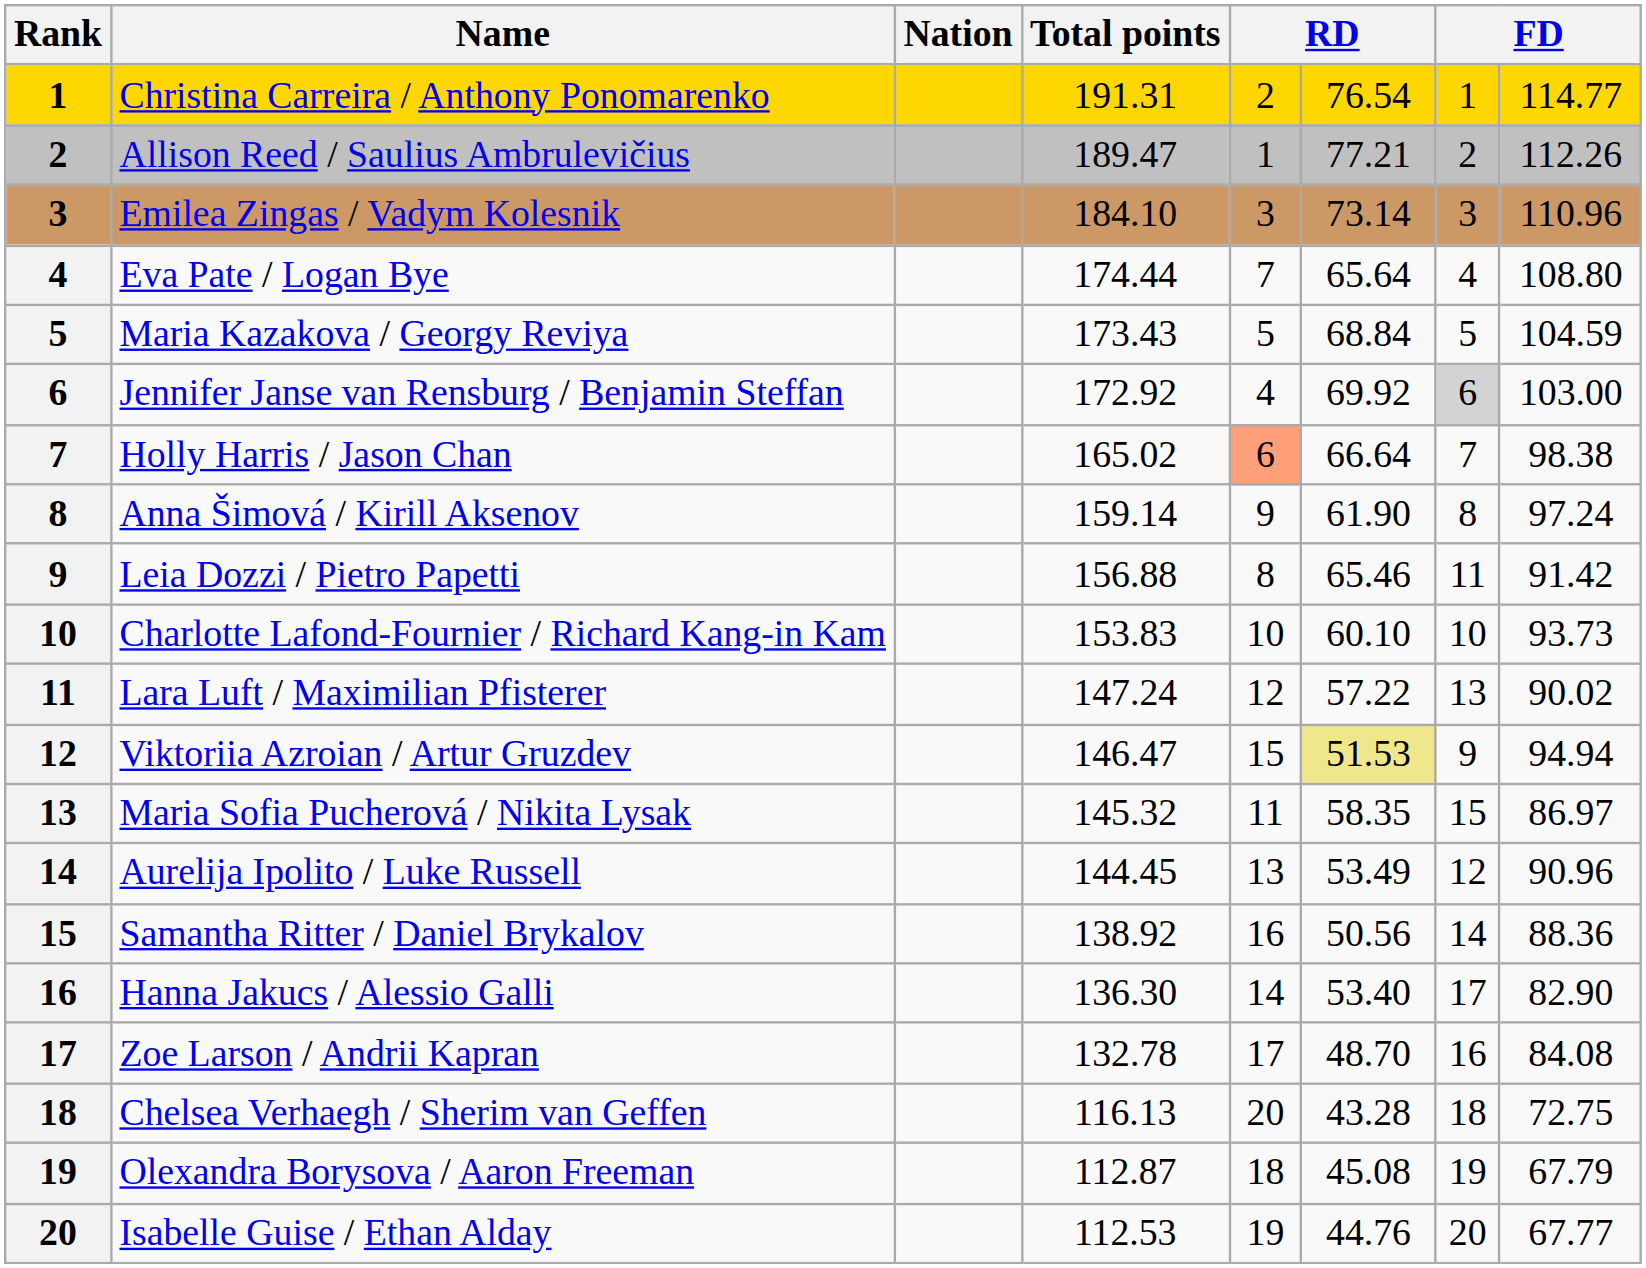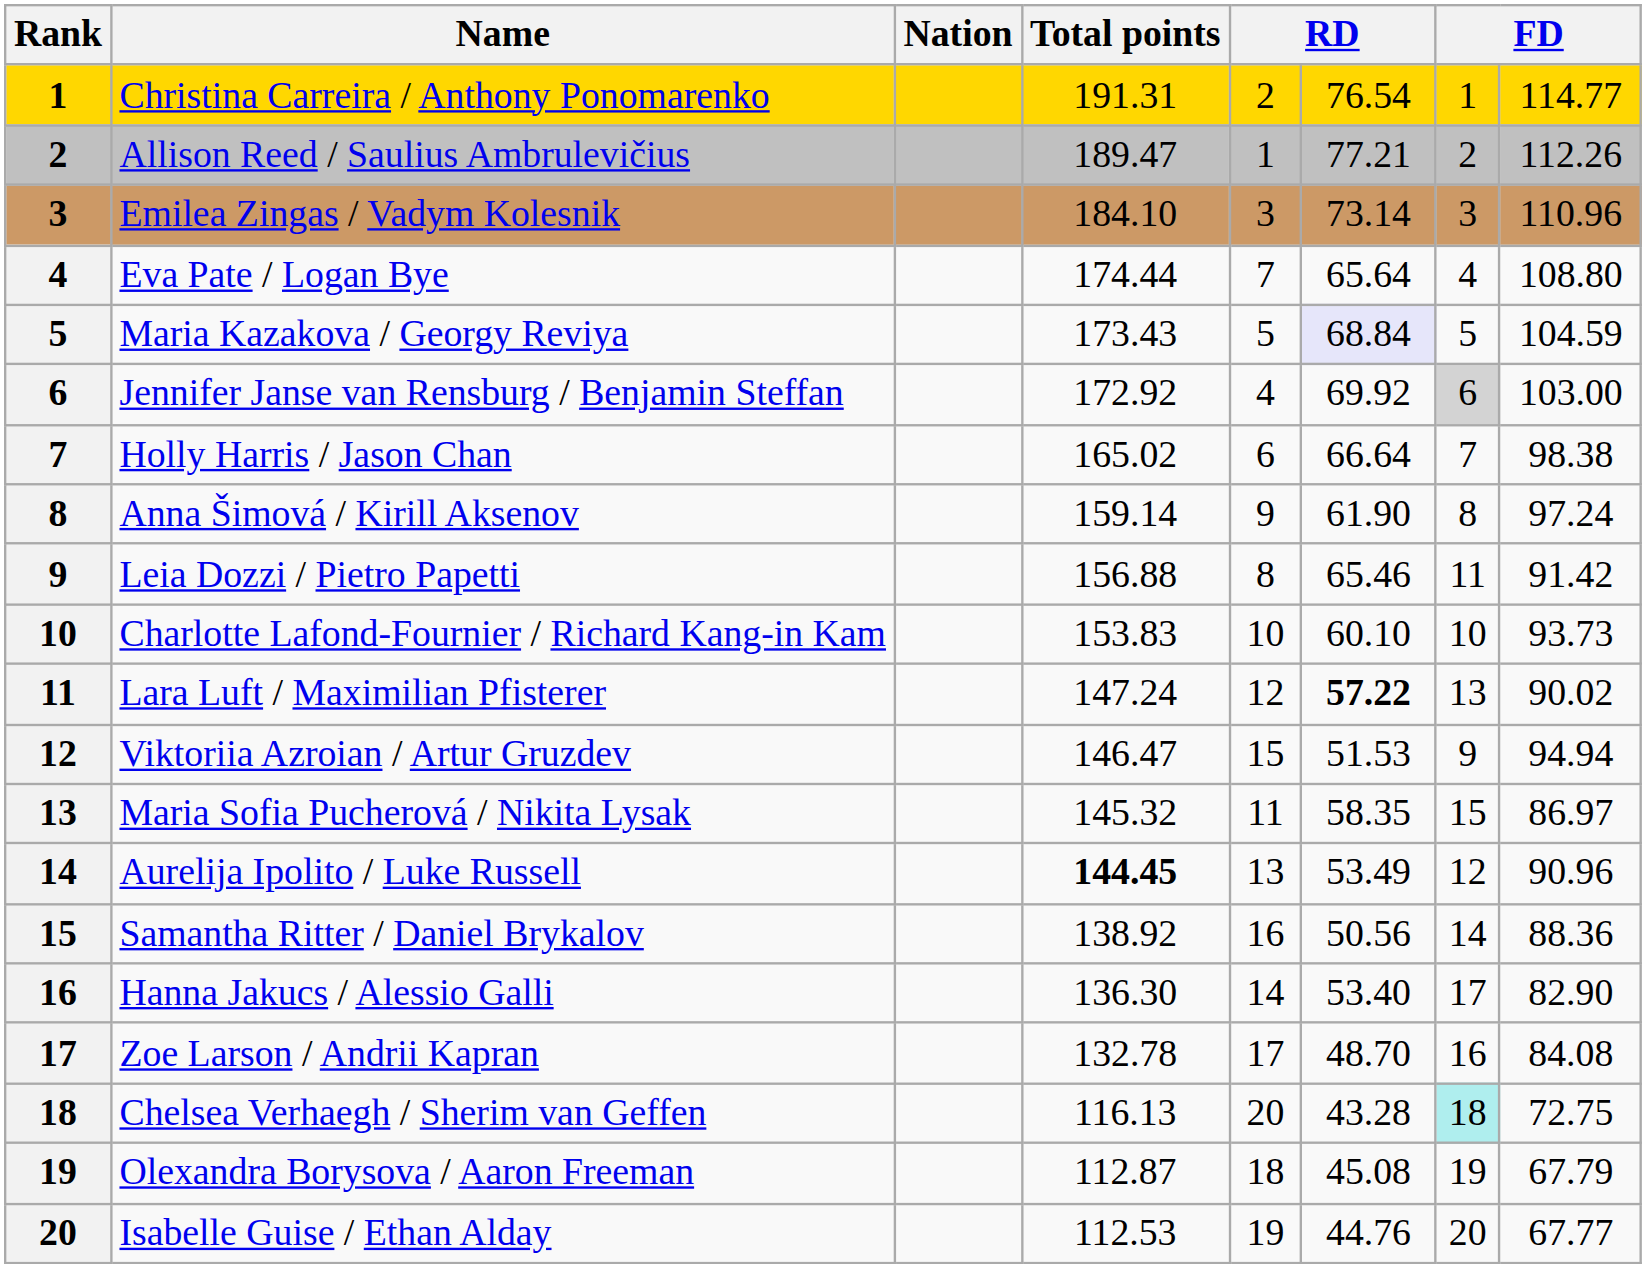Maria Kazakova / Georgy Reviya | column 6: no background -> lavender background
Holly Harris / Jason Chan | column 5: lightsalmon background -> no background
Lara Luft / Maximilian Pfisterer | column 6: normal -> bold
Viktoriia Azroian / Artur Gruzdev | column 6: khaki background -> no background
Aurelija Ipolito / Luke Russell | Total points: normal -> bold
Chelsea Verhaegh / Sherim van Geffen | column 7: no background -> paleturquoise background
